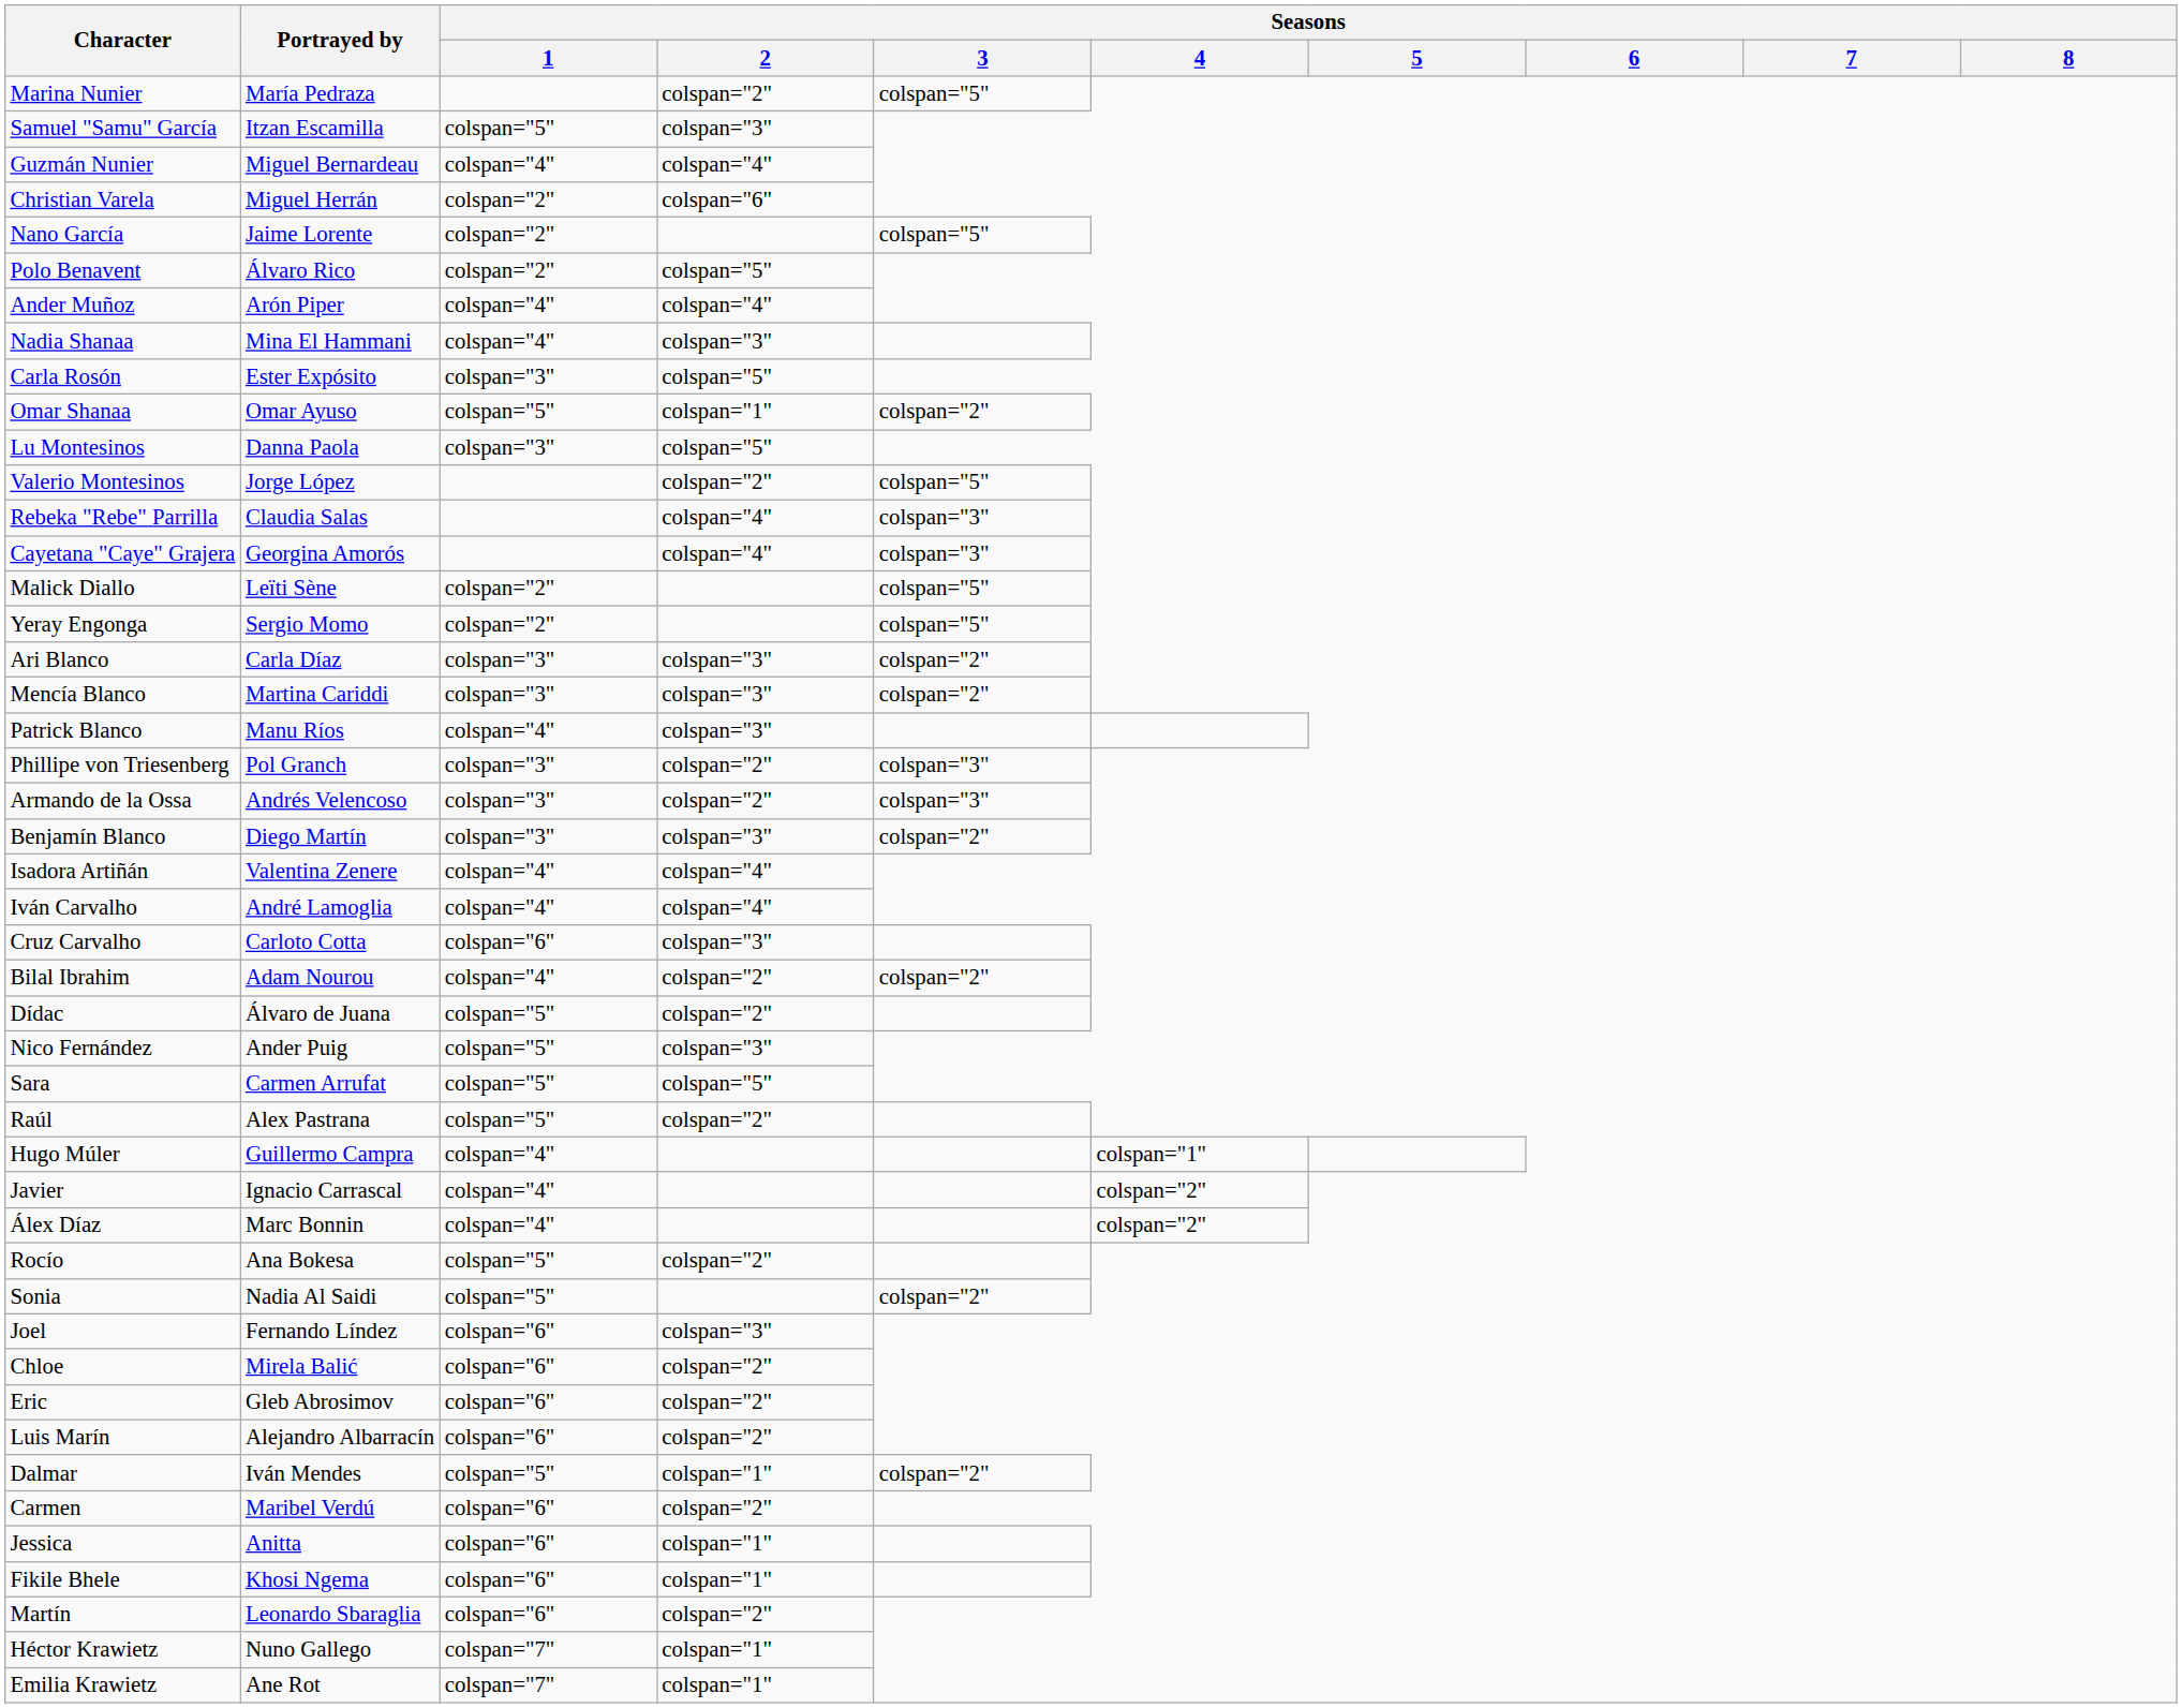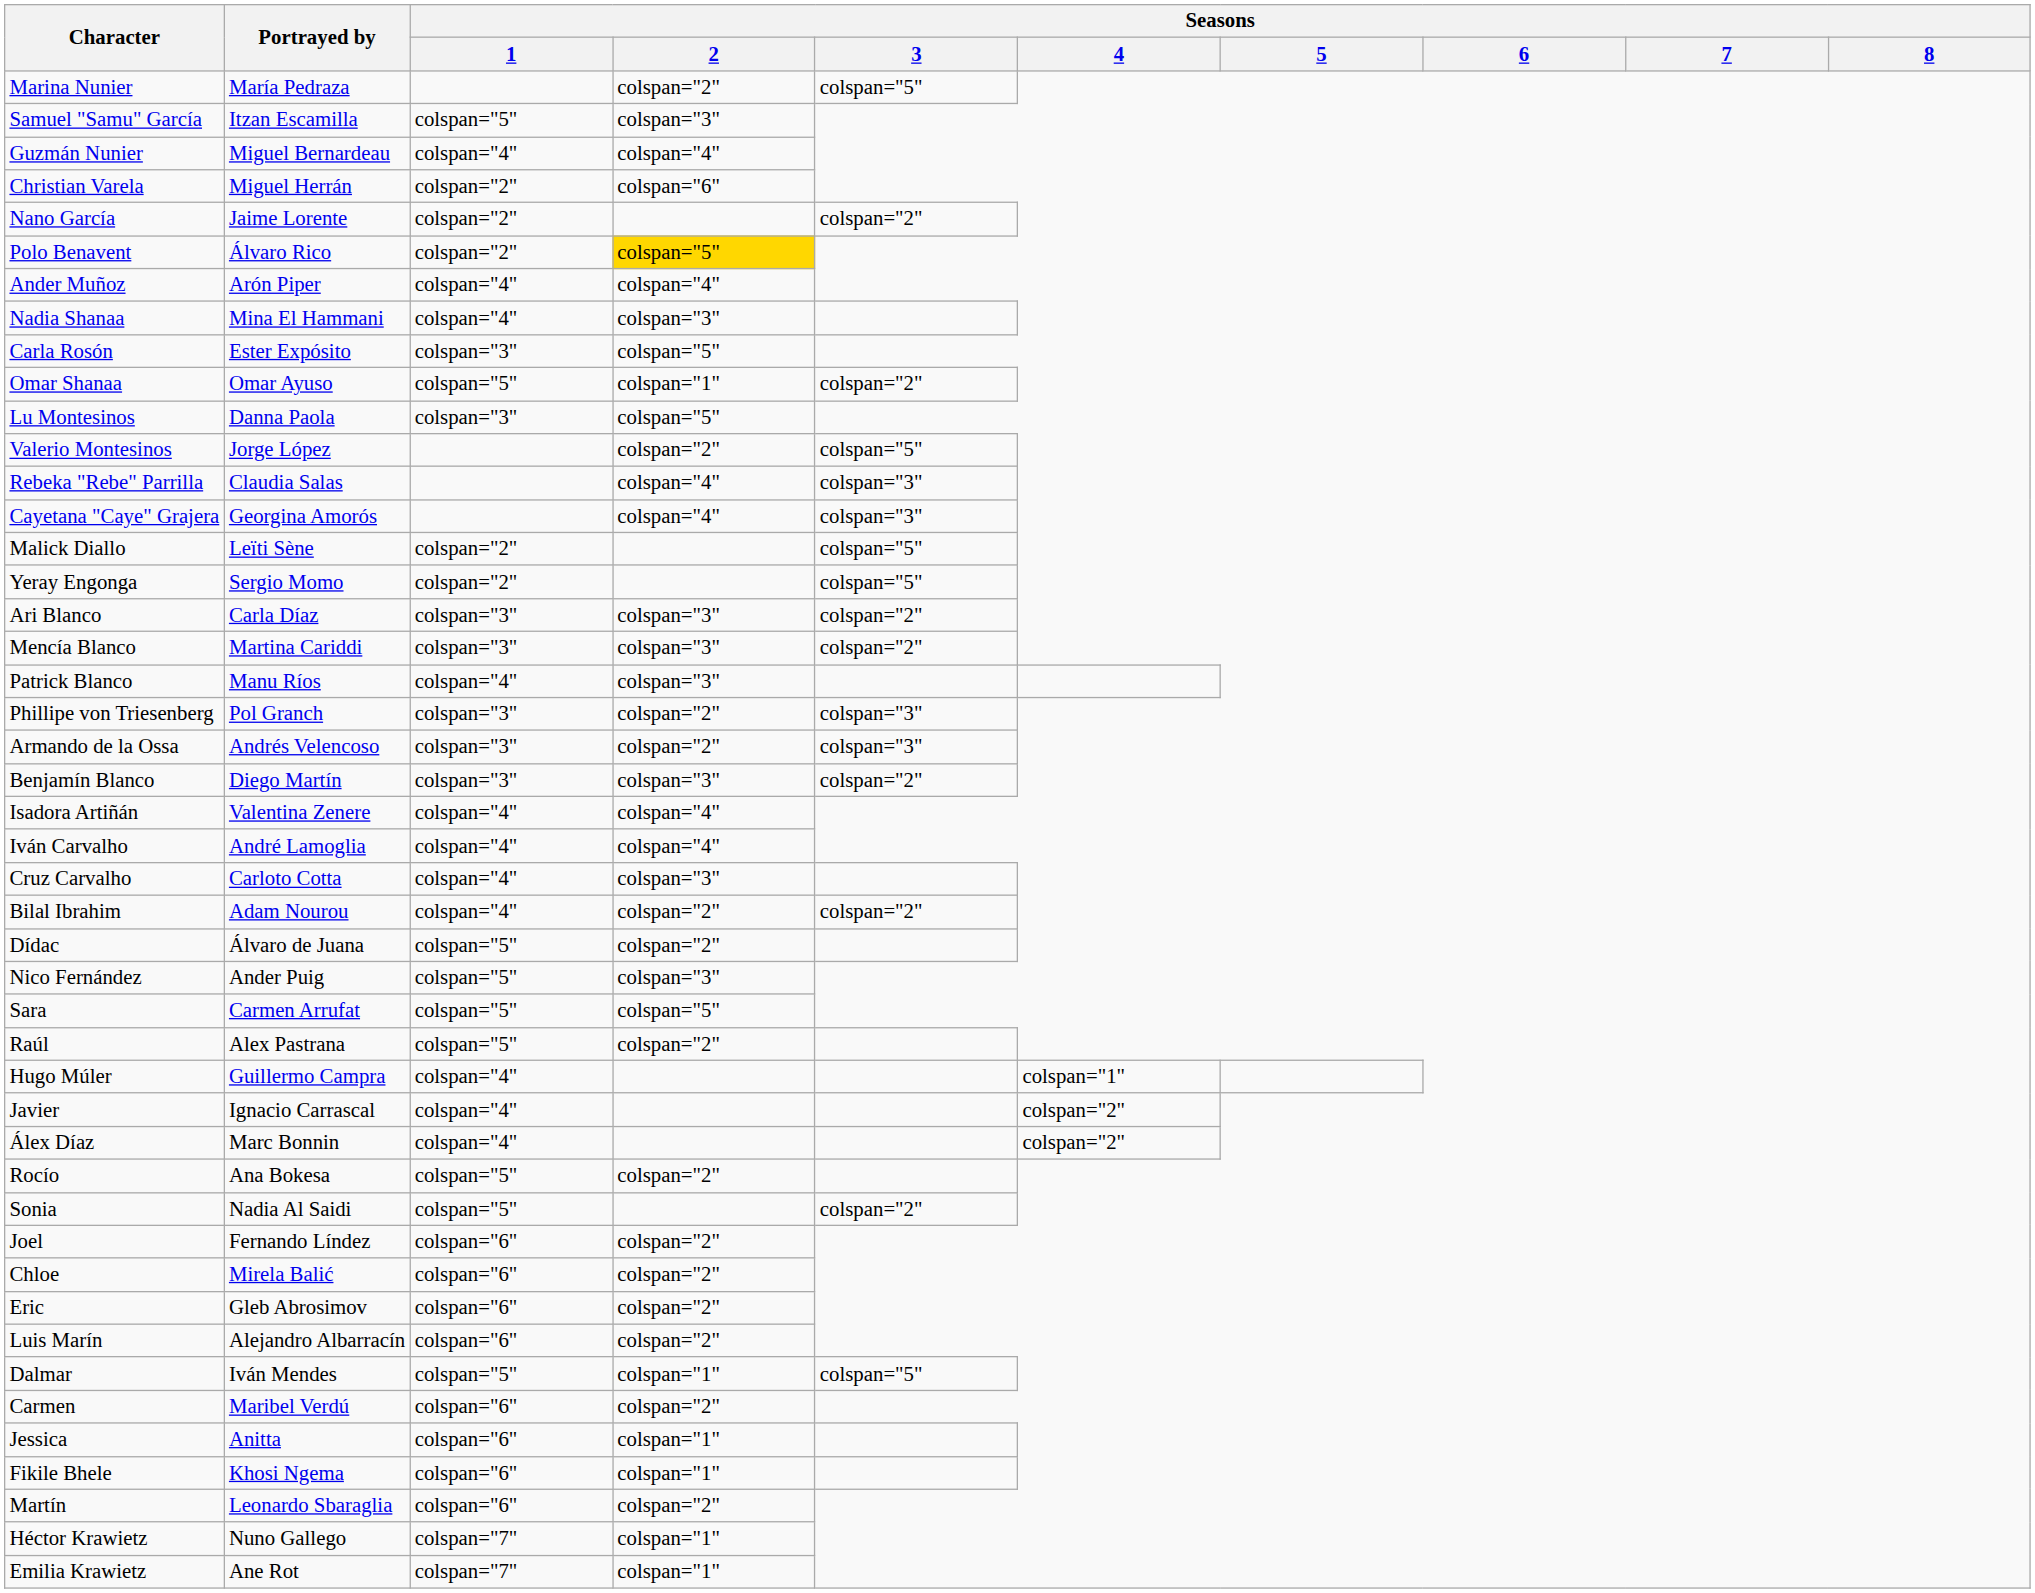Nano García | Seasons / 3: colspan="5" -> colspan="2"
Polo Benavent | Seasons / 2: no background -> gold background
Cruz Carvalho | Seasons / 1: colspan="6" -> colspan="4"
Joel | Seasons / 2: colspan="3" -> colspan="2"
Dalmar | Seasons / 3: colspan="2" -> colspan="5"
